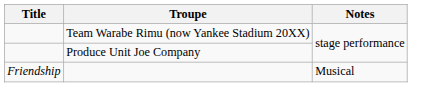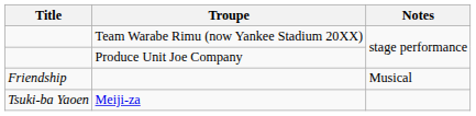+ row: Tsuki-ba Yaoen | Meiji-za
